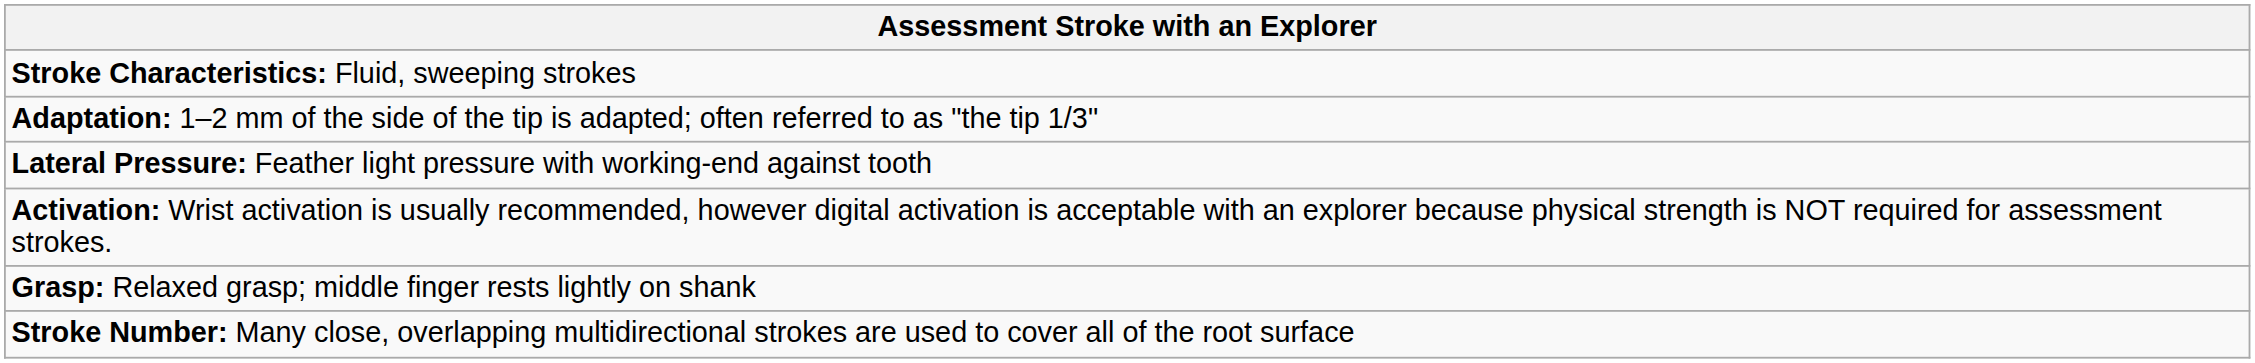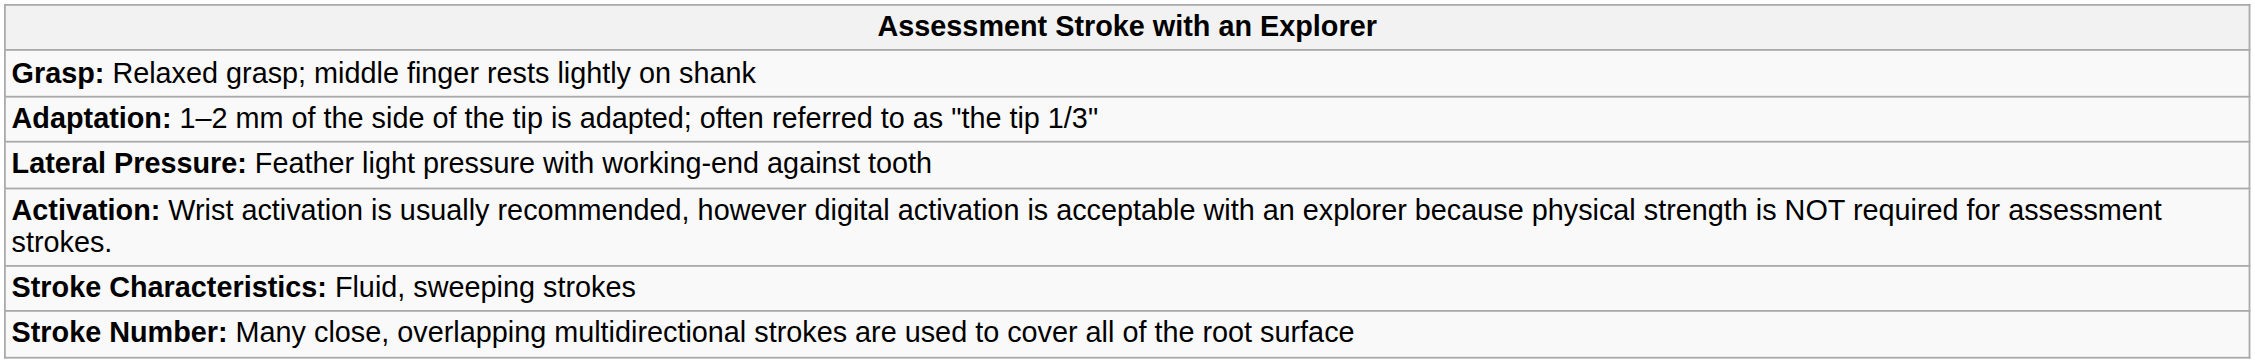row 2 | column 1: Stroke Characteristics: Fluid, sweeping strokes -> Grasp: Relaxed grasp; middle finger rests lightly on shank
row 6 | column 1: Grasp: Relaxed grasp; middle finger rests lightly on shank -> Stroke Characteristics: Fluid, sweeping strokes
